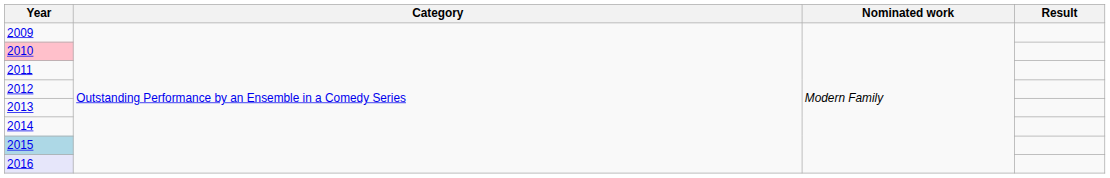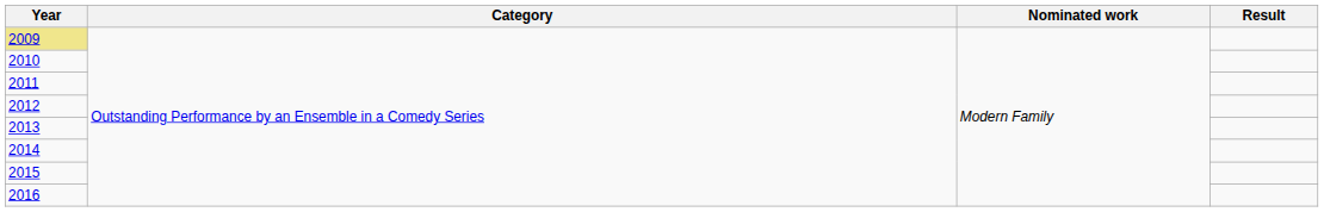2009 | Year: no background -> khaki background
2010 | Year: pink background -> no background
2015 | Year: lightblue background -> no background
2016 | Year: lavender background -> no background
